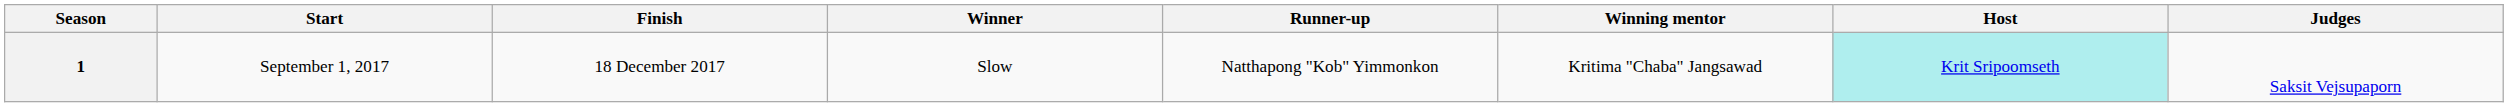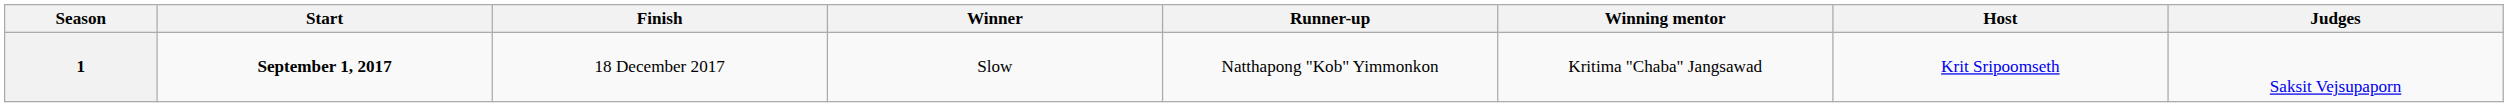1 | Start: normal -> bold
1 | Host: paleturquoise background -> no background
